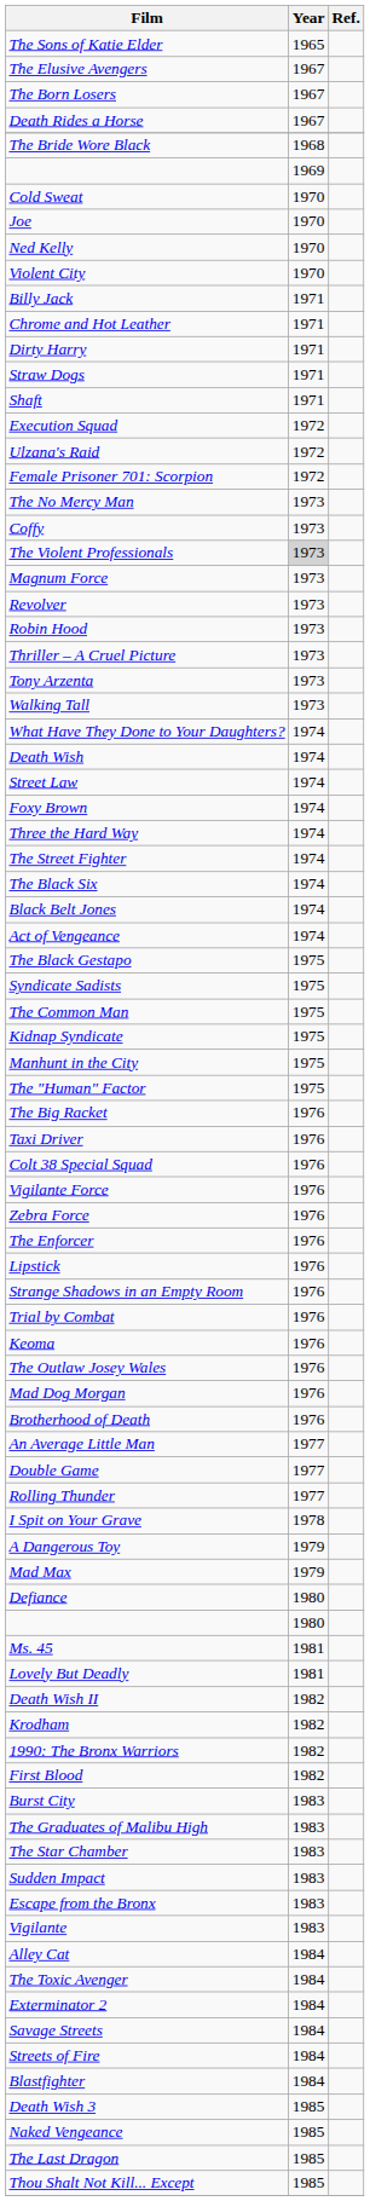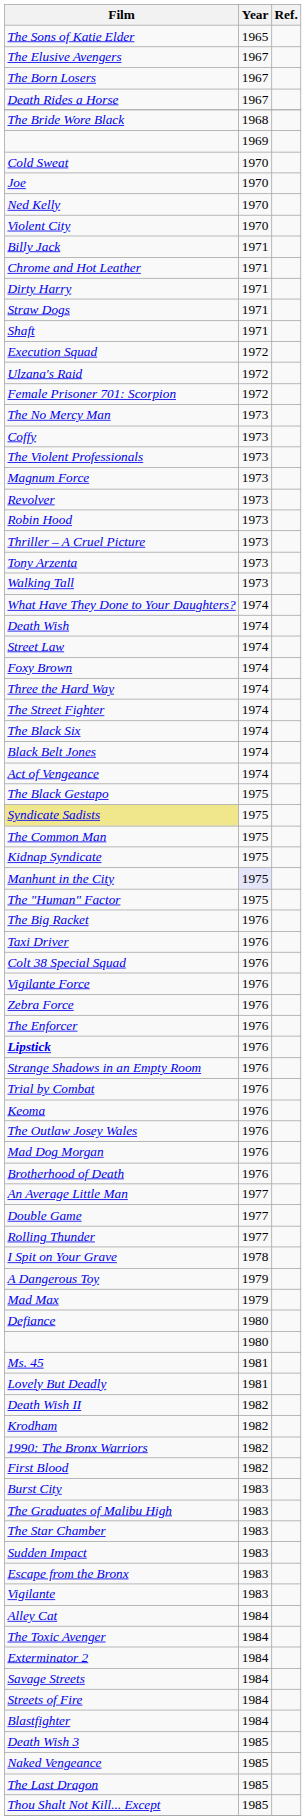The Violent Professionals | Year: lightgrey background -> no background
Syndicate Sadists | Film: no background -> khaki background
Manhunt in the City | Year: no background -> lavender background
Lipstick | Film: normal -> bold
